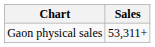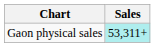Gaon physical sales | Sales: no background -> paleturquoise background
